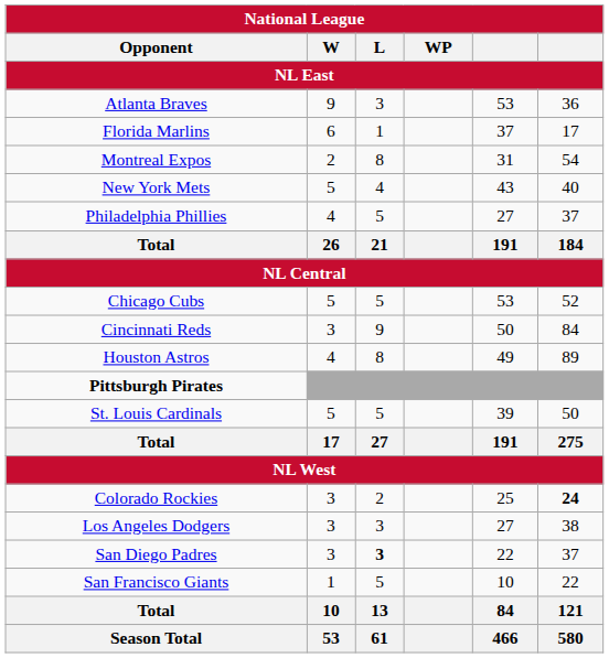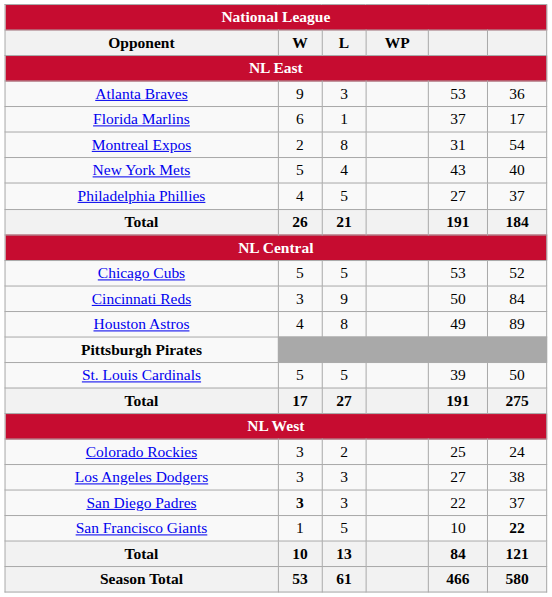Colorado Rockies | column 6: bold -> normal
San Diego Padres | W: normal -> bold
San Diego Padres | L: bold -> normal
San Francisco Giants | column 6: normal -> bold
